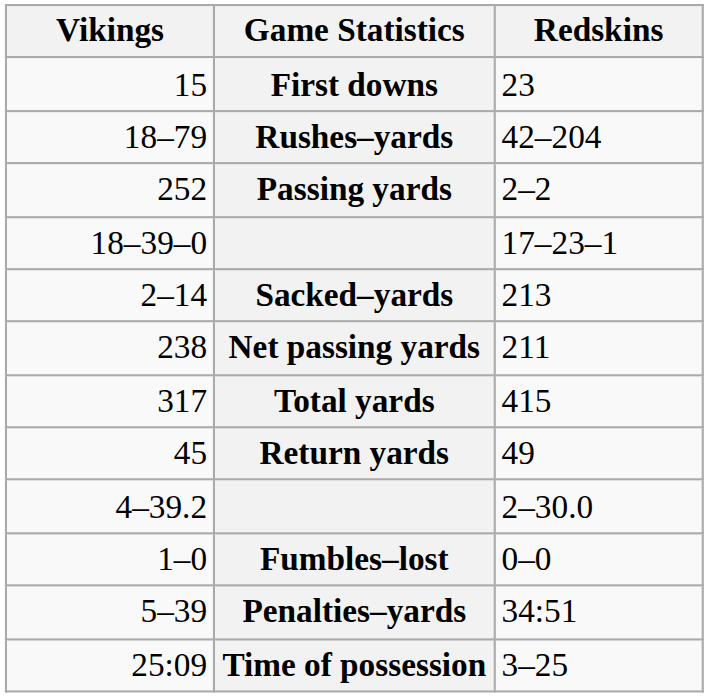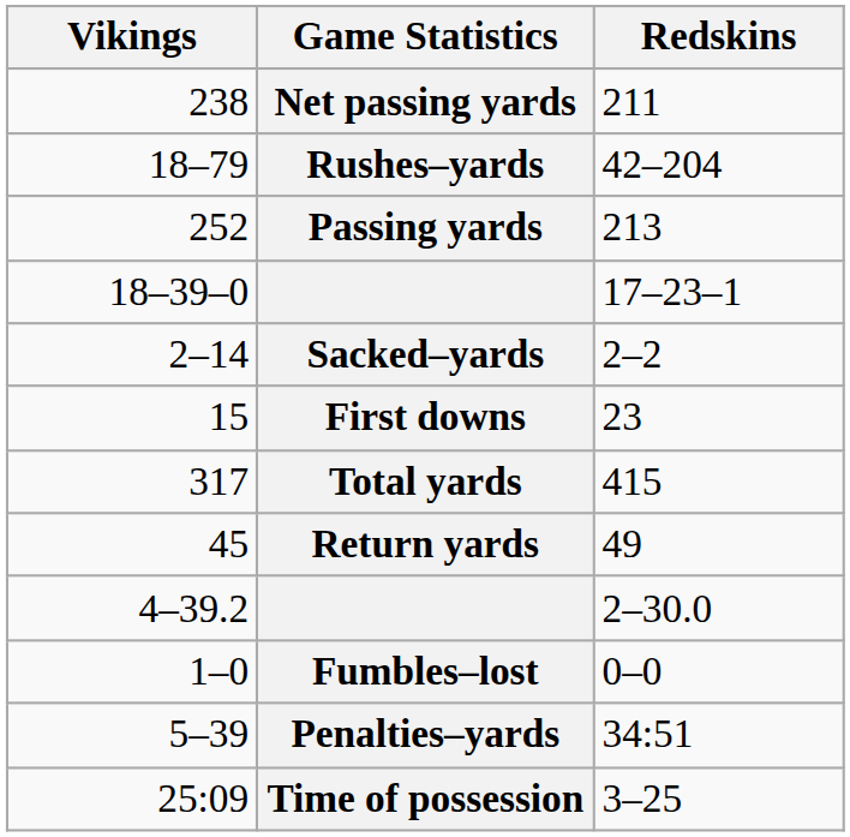rows swapped: First downs <-> Net passing yards
Passing yards | Redskins: 2–2 -> 213
Sacked–yards | Redskins: 213 -> 2–2
